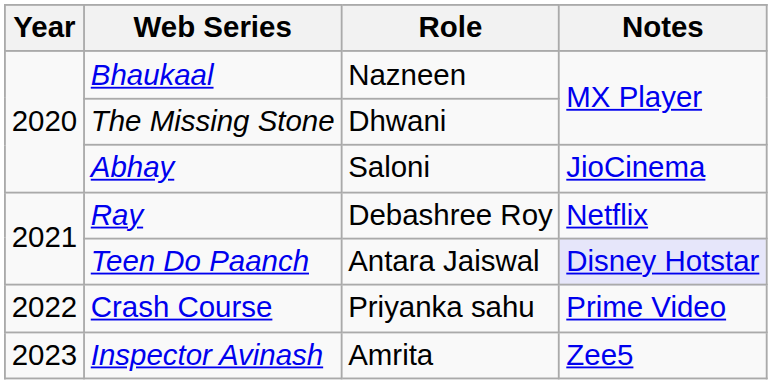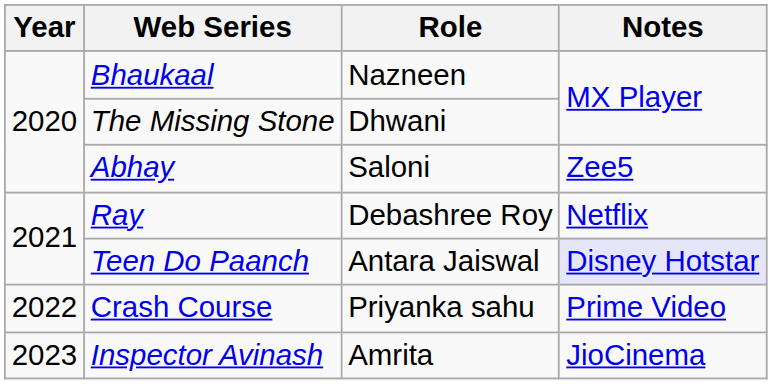Abhay | Notes: JioCinema -> Zee5
Inspector Avinash | Notes: Zee5 -> JioCinema
